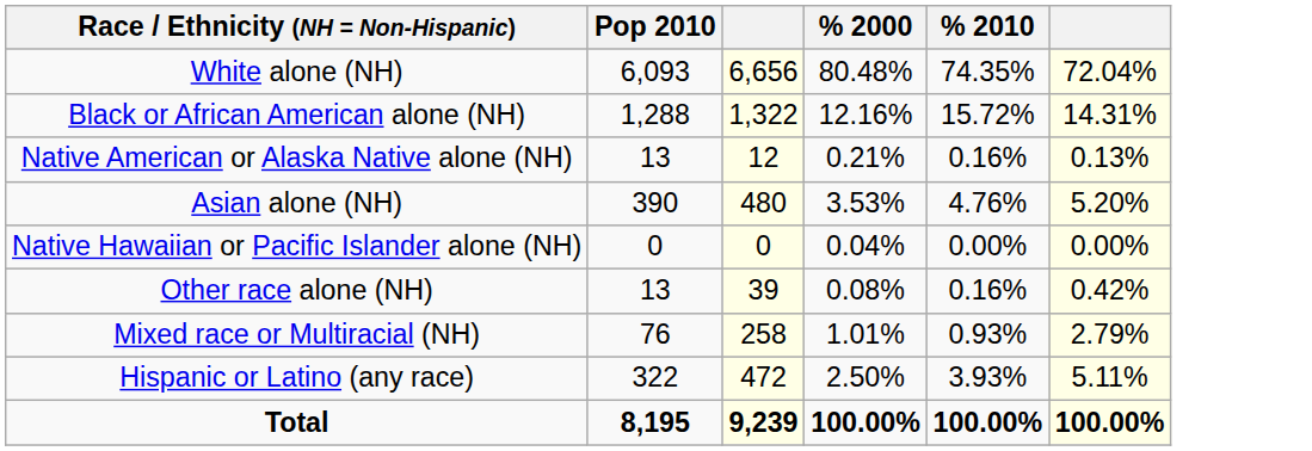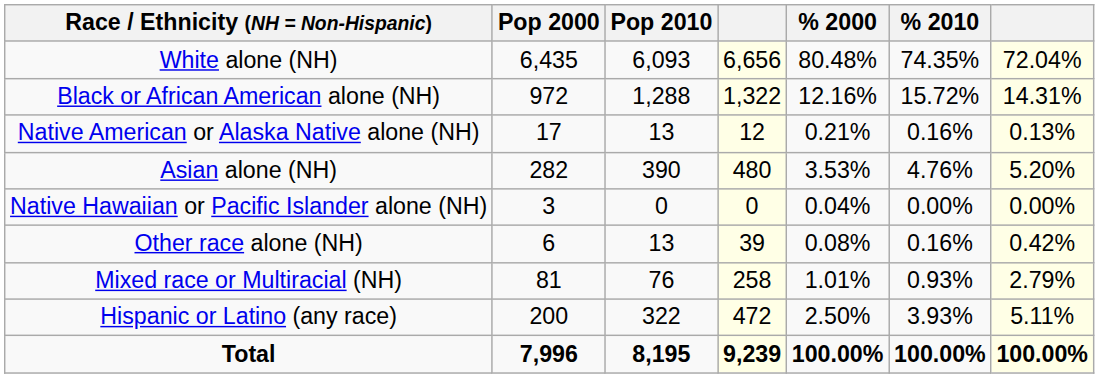+ column: Pop 2000 | 6,435 | 972 | 17 | 282 | 3 | 6 | 81 | 200 | 7,996
